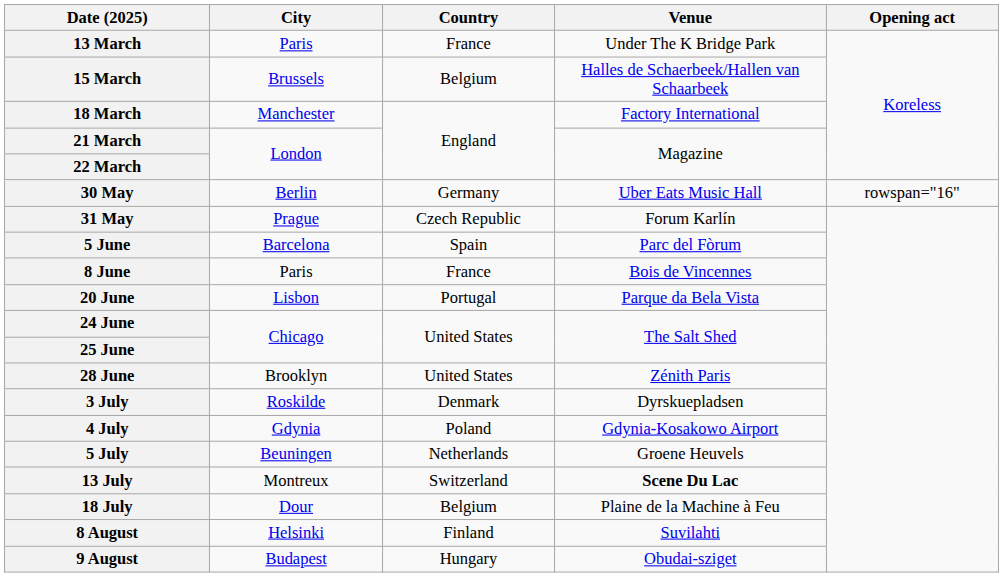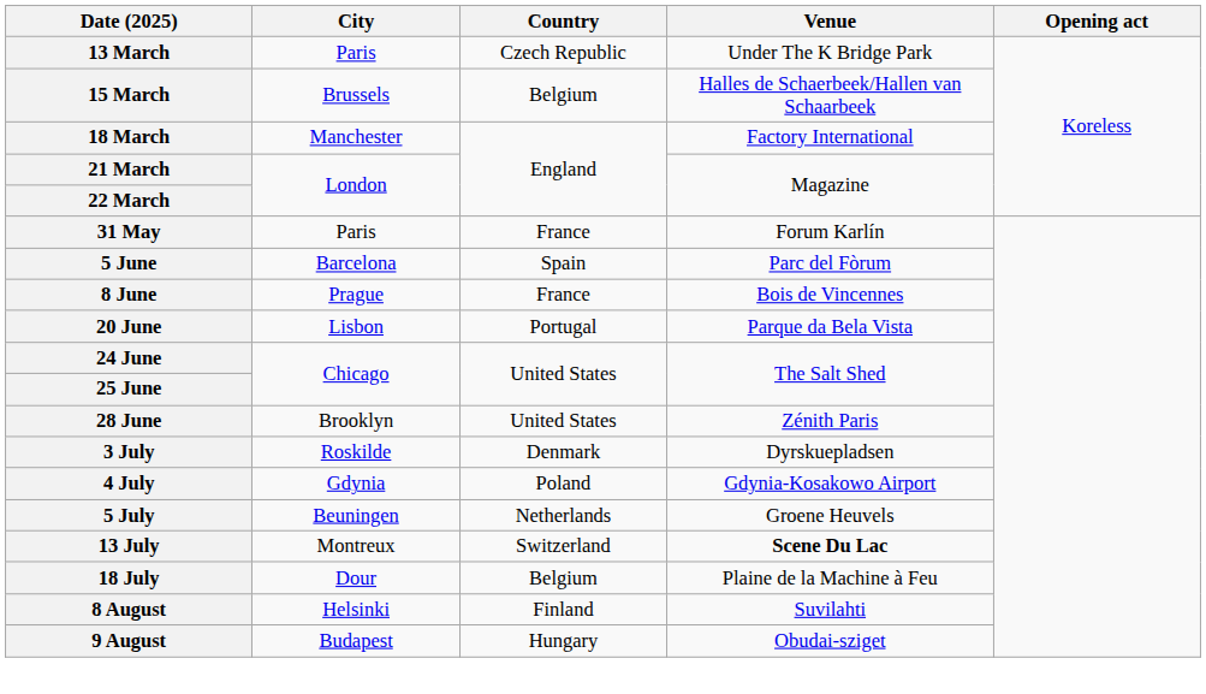13 March | Country: France -> Czech Republic
- row: 30 May | Berlin | Germany | Uber Eats Music Hall | rowspan="16"
31 May | City: Prague -> Paris
31 May | Country: Czech Republic -> France
8 June | City: Paris -> Prague
